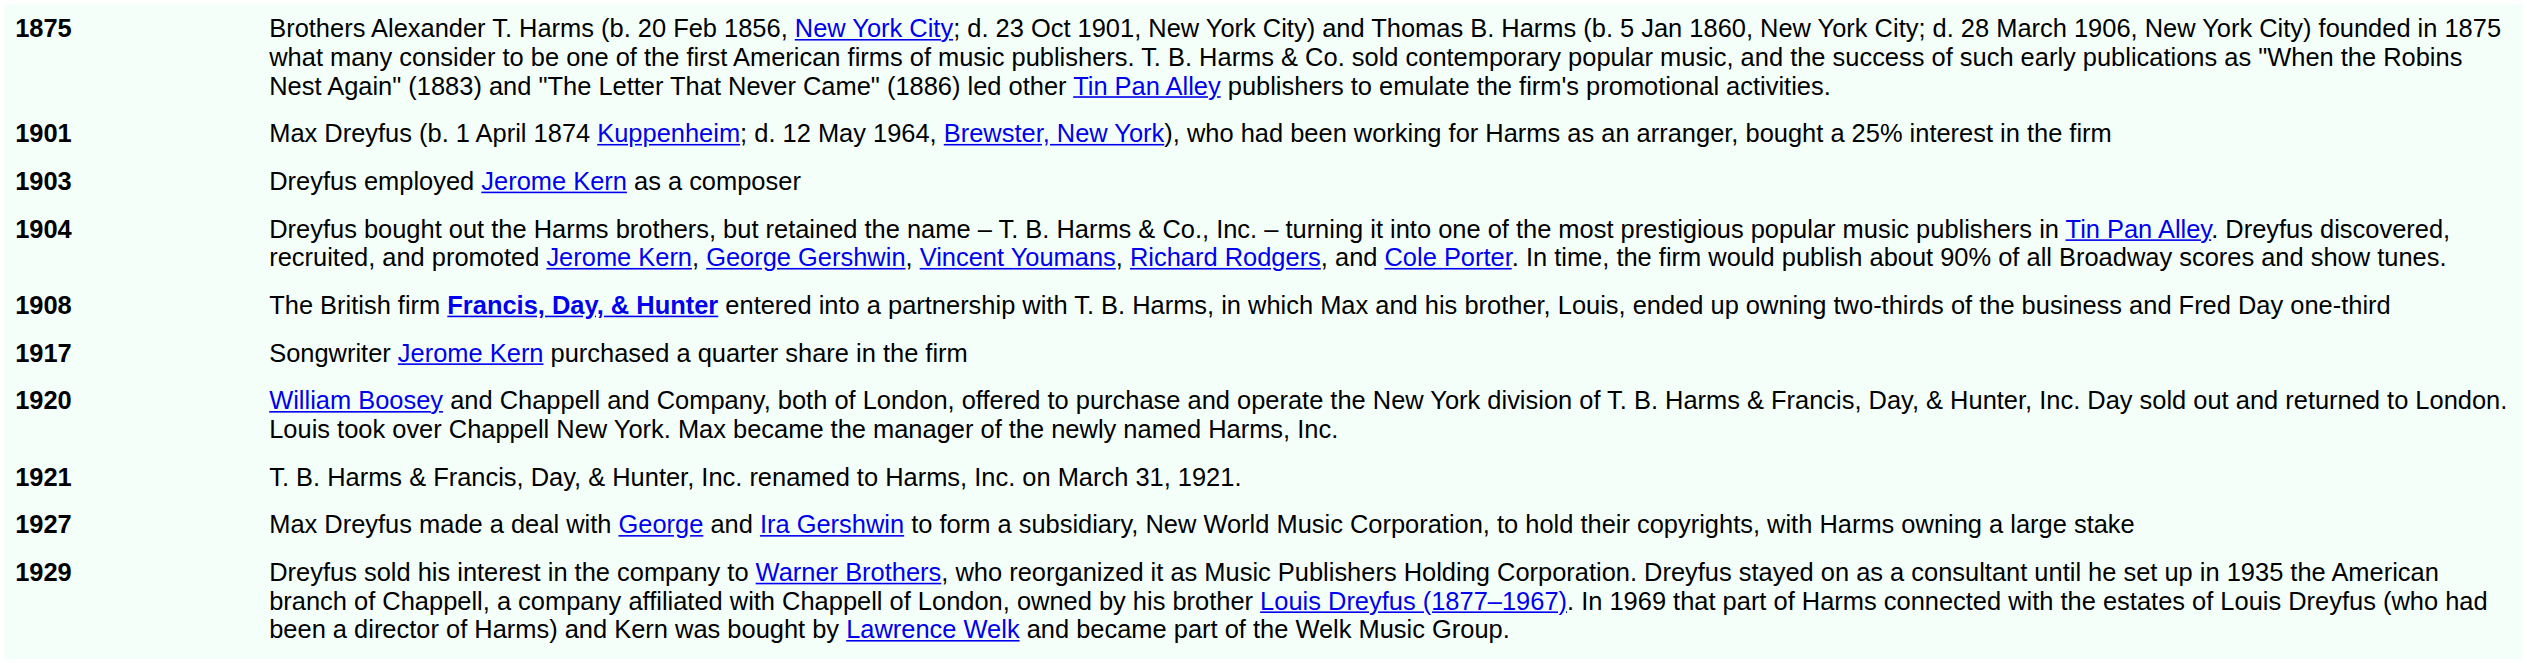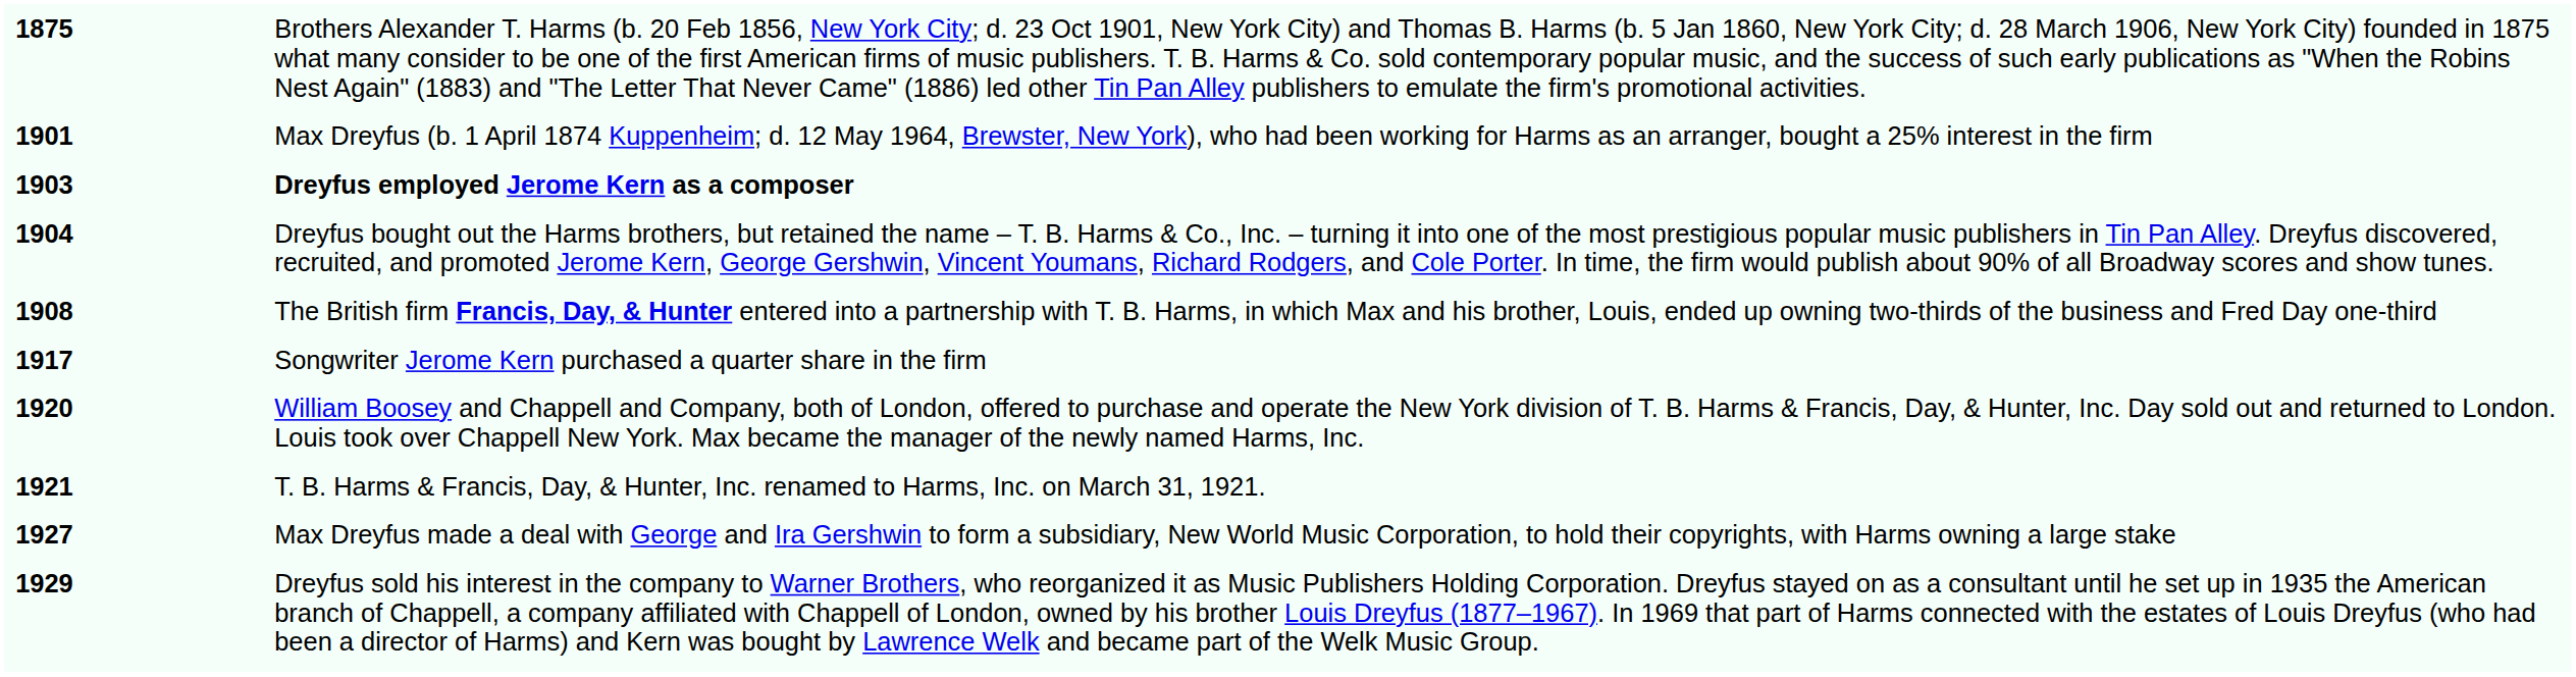Dreyfus employed Jerome Kern as a composer | column 2: normal -> bold
